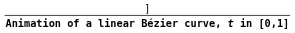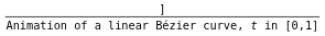row 2 | column 1: bold -> normal
